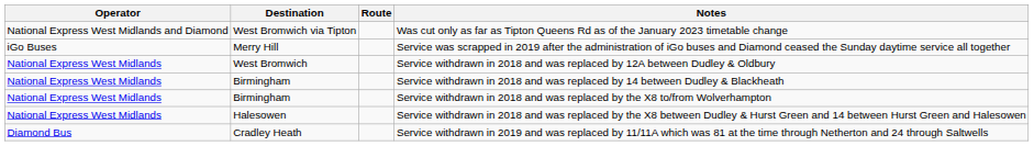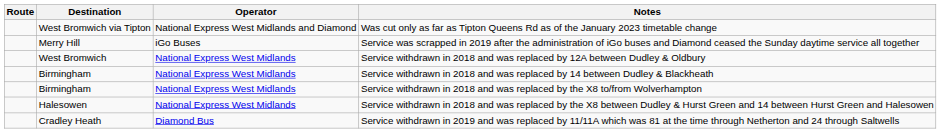columns swapped: Route <-> Operator
